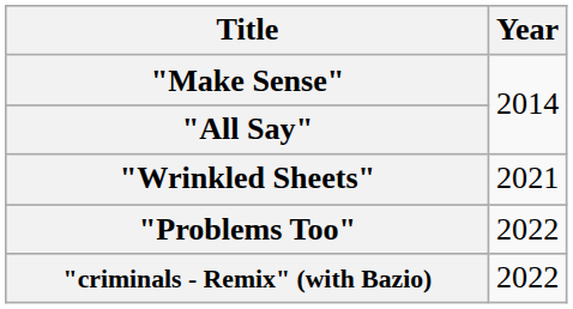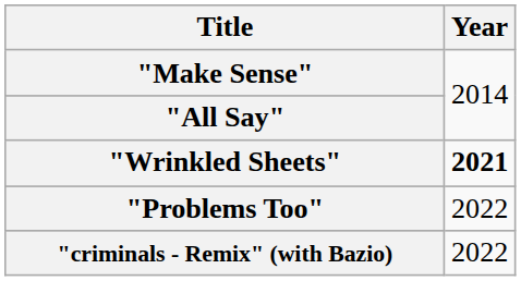"Wrinkled Sheets" | Year: normal -> bold
